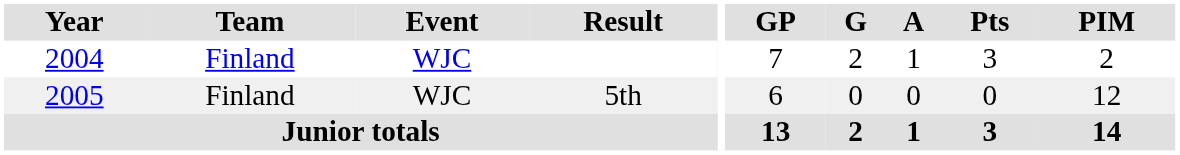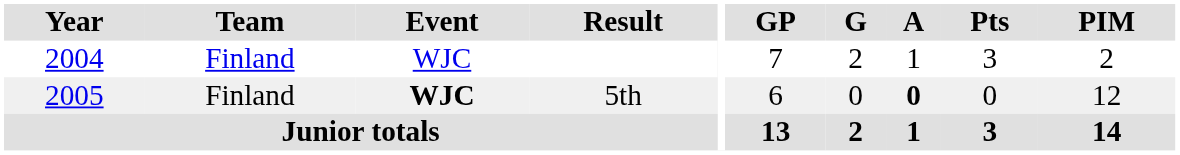5th | Event: normal -> bold
5th | A: normal -> bold
